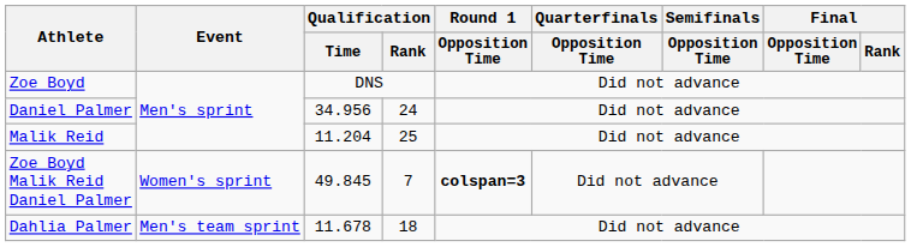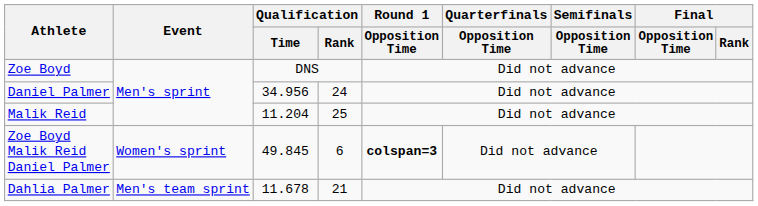Zoe Boyd Malik Reid Daniel Palmer | Qualification / Rank: 7 -> 6
Dahlia Palmer | Qualification / Rank: 18 -> 21
